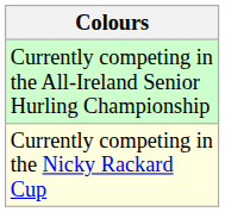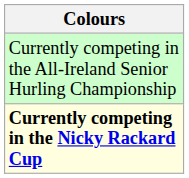row 3 | column 1: normal -> bold
